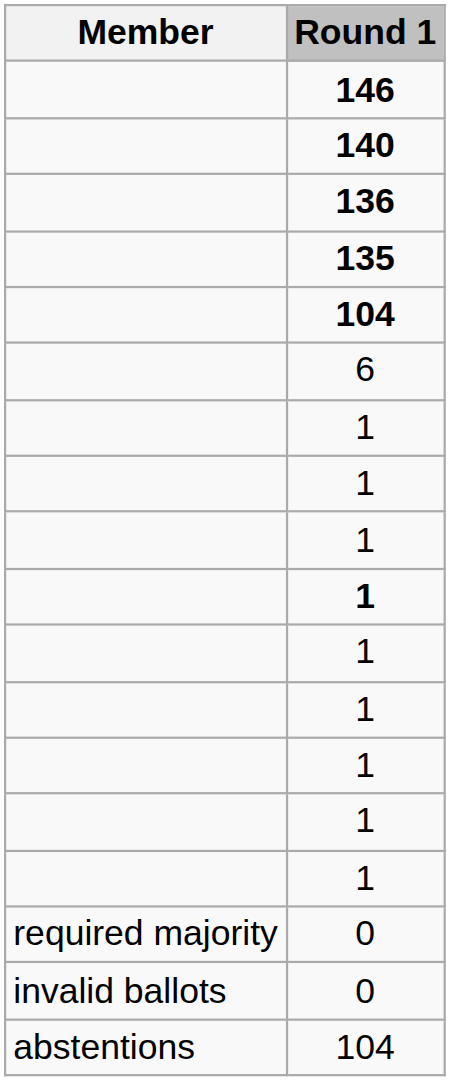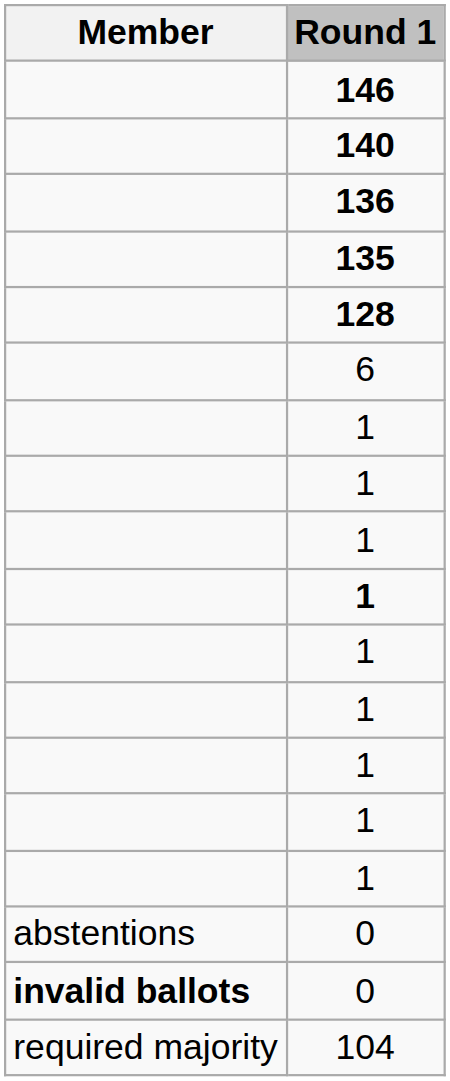row 6 | Round 1: 104 -> 128
row 17 | Member: required majority -> abstentions
row 18 | Member: normal -> bold
row 19 | Member: abstentions -> required majority
